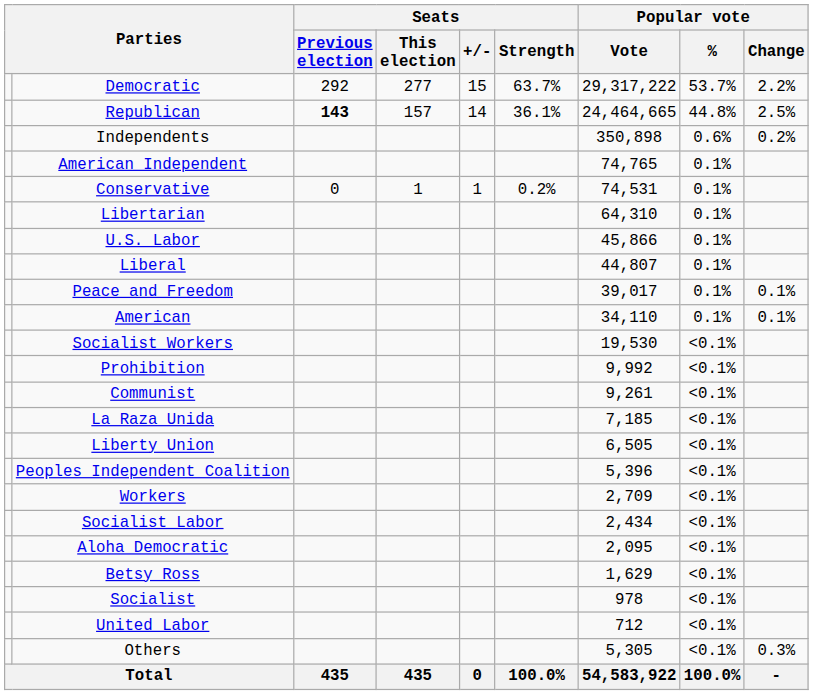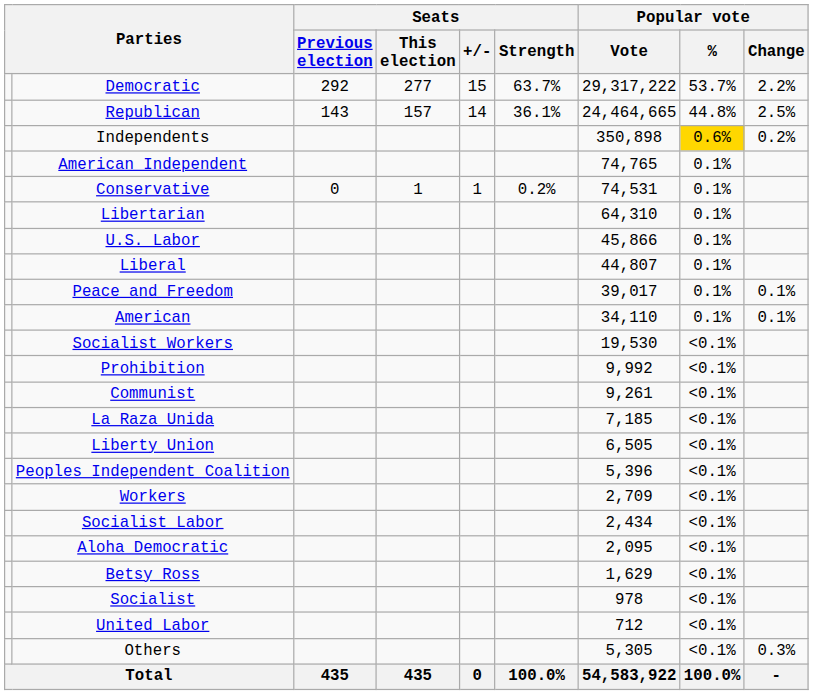Republican | Seats / Previous election: bold -> normal
Independents | Popular vote / %: no background -> gold background
